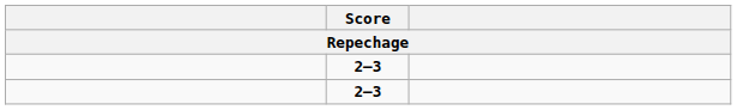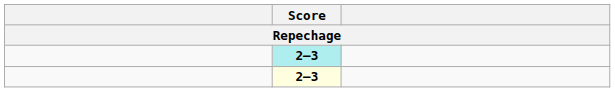row 3 | Score: no background -> paleturquoise background
row 4 | Score: no background -> lightyellow background
